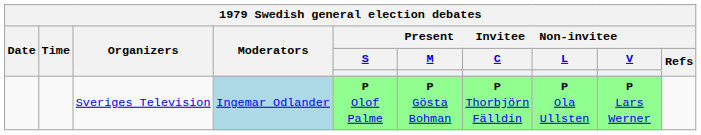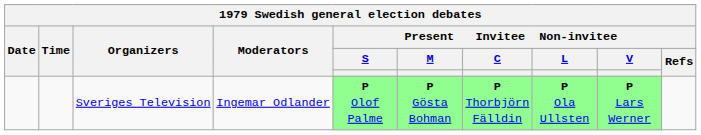Sveriges Television | Moderators: lightblue background -> no background
